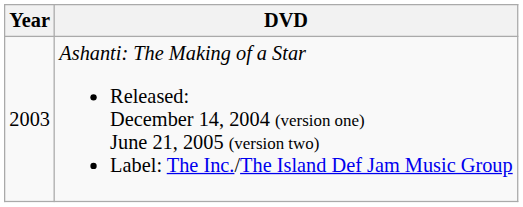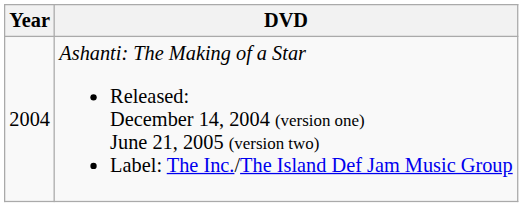row 2 | Year: 2003 -> 2004
